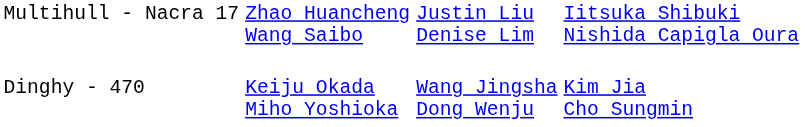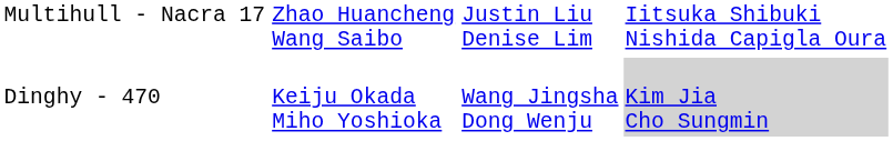Dinghy - 470 | column 4: no background -> lightgrey background
